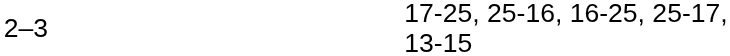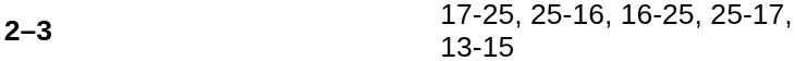row 1 | column 1: normal -> bold
